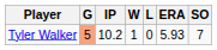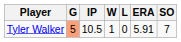Tyler Walker | IP: 10.2 -> 10.5
Tyler Walker | ERA: 5.93 -> 5.91
